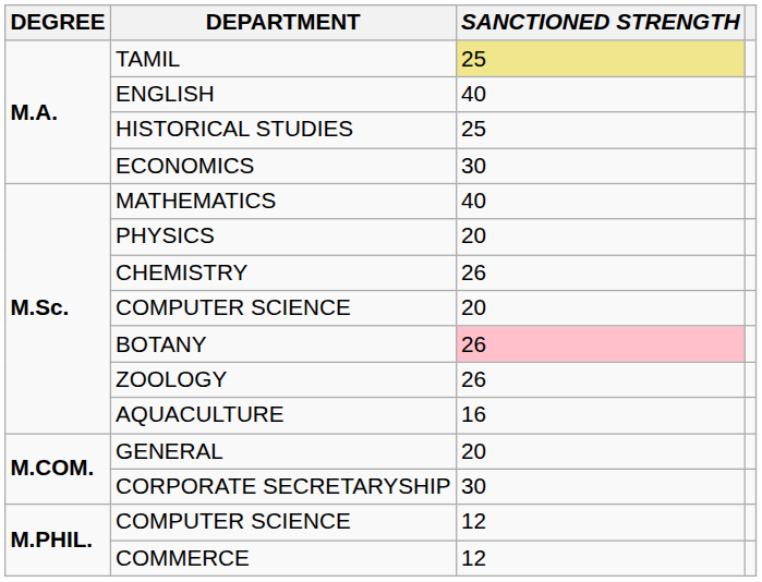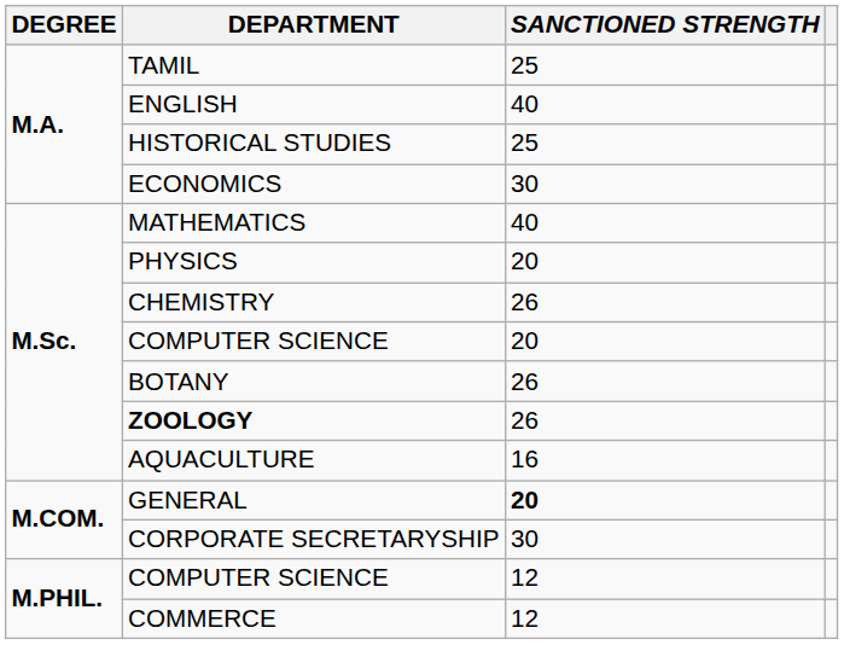TAMIL | SANCTIONED STRENGTH: khaki background -> no background
BOTANY | SANCTIONED STRENGTH: pink background -> no background
ZOOLOGY | DEPARTMENT: normal -> bold
GENERAL | SANCTIONED STRENGTH: normal -> bold
